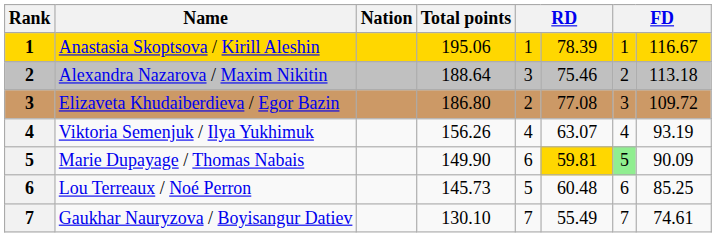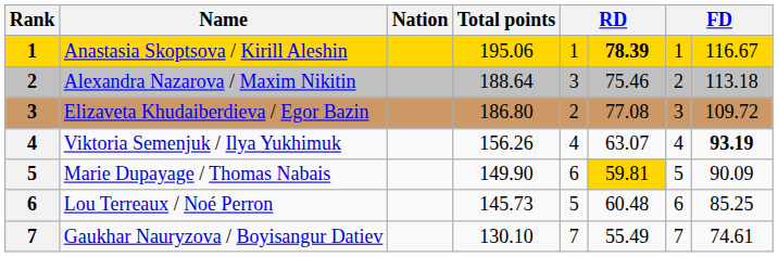Anastasia Skoptsova / Kirill Aleshin | column 6: normal -> bold
Viktoria Semenjuk / Ilya Yukhimuk | column 8: normal -> bold
Marie Dupayage / Thomas Nabais | column 7: lightgreen background -> no background
